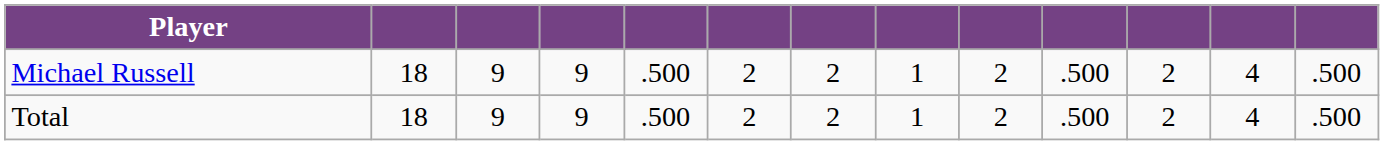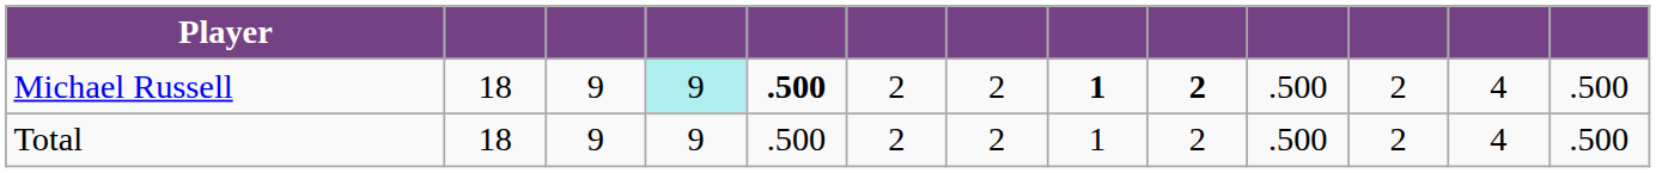Michael Russell | column 4: no background -> paleturquoise background
Michael Russell | column 5: normal -> bold
Michael Russell | column 8: normal -> bold
Michael Russell | column 9: normal -> bold
